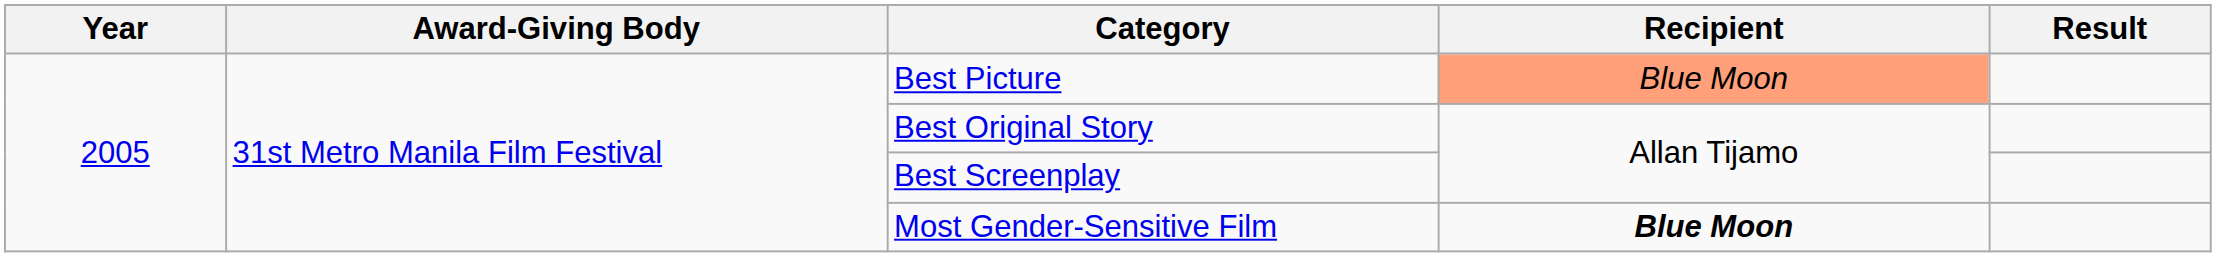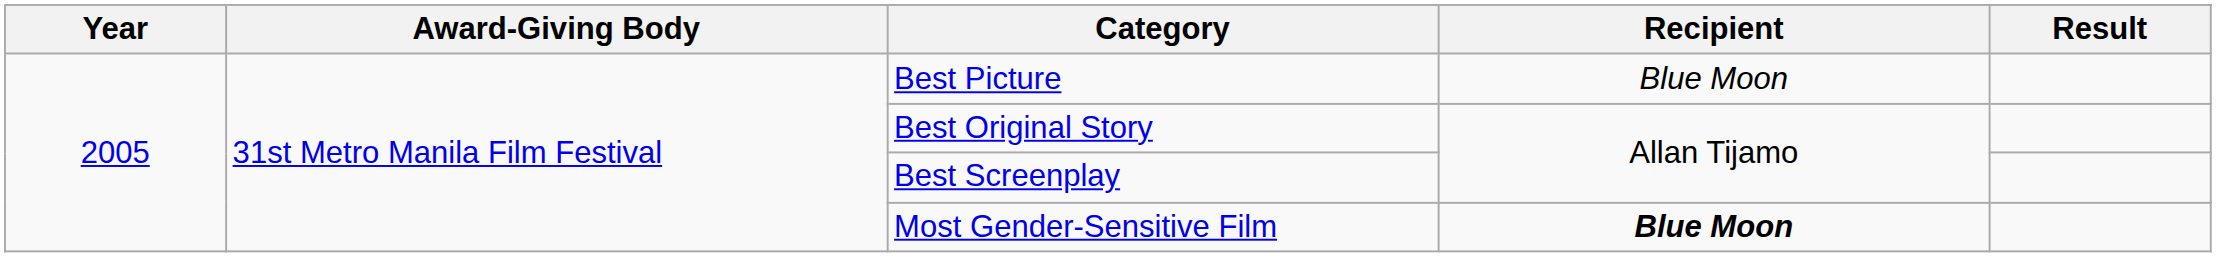Best Picture | Recipient: lightsalmon background -> no background
